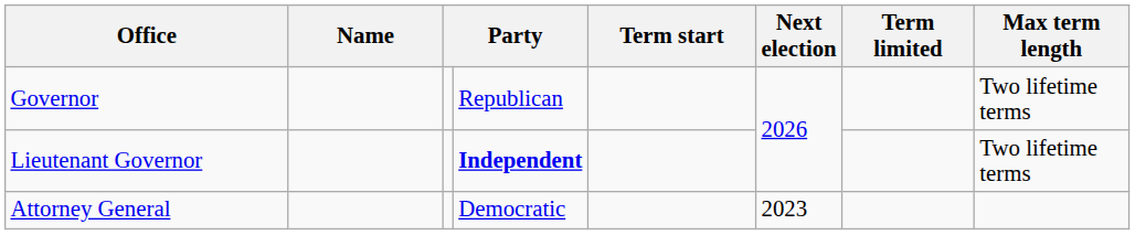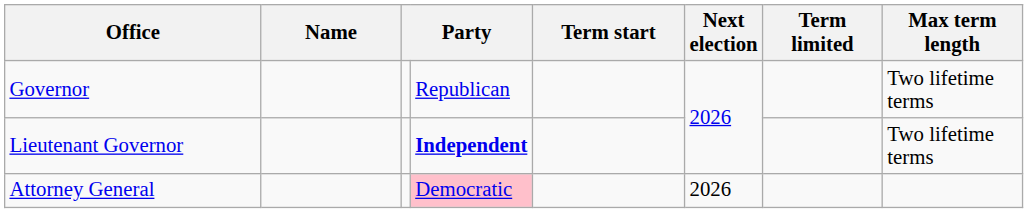Attorney General | column 4: no background -> pink background
Attorney General | Next election: 2023 -> 2026
